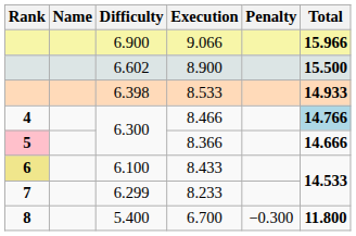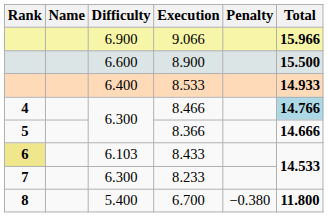8.900 | Difficulty: 6.602 -> 6.600
8.533 | Difficulty: 6.398 -> 6.400
8.366 | Rank: pink background -> no background
8.433 | Difficulty: 6.100 -> 6.103
8.233 | Difficulty: 6.299 -> 6.300
6.700 | Penalty: −0.300 -> −0.380
